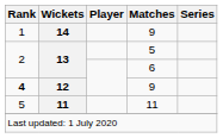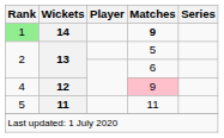1 | Rank: no background -> lightgreen background
1 | Matches: normal -> bold
4 | Rank: bold -> normal
4 | Matches: no background -> pink background
